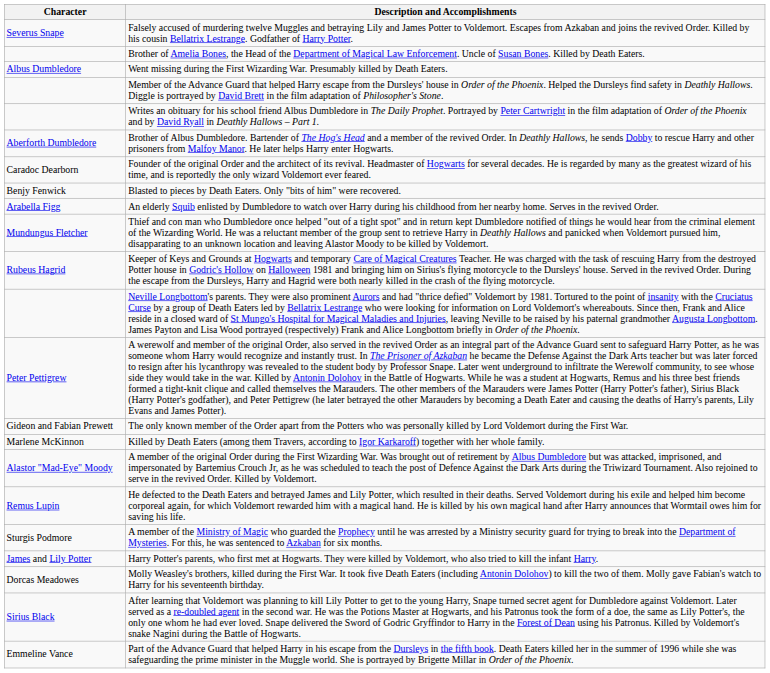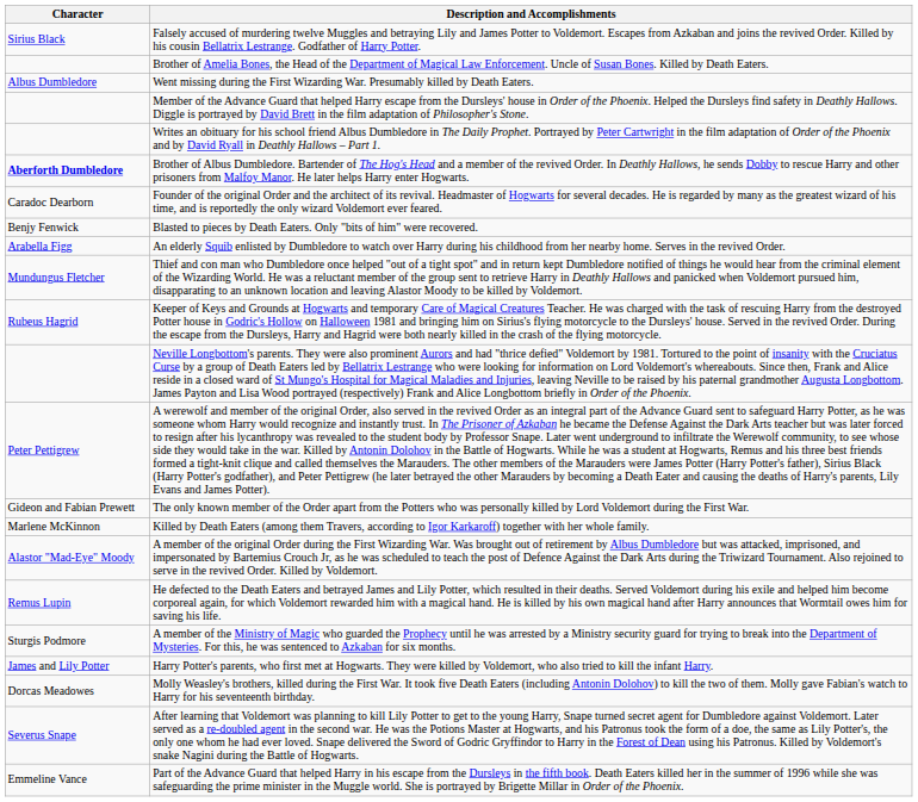row 2 | Character: Severus Snape -> Sirius Black
row 7 | Character: normal -> bold
row 22 | Character: Sirius Black -> Severus Snape
